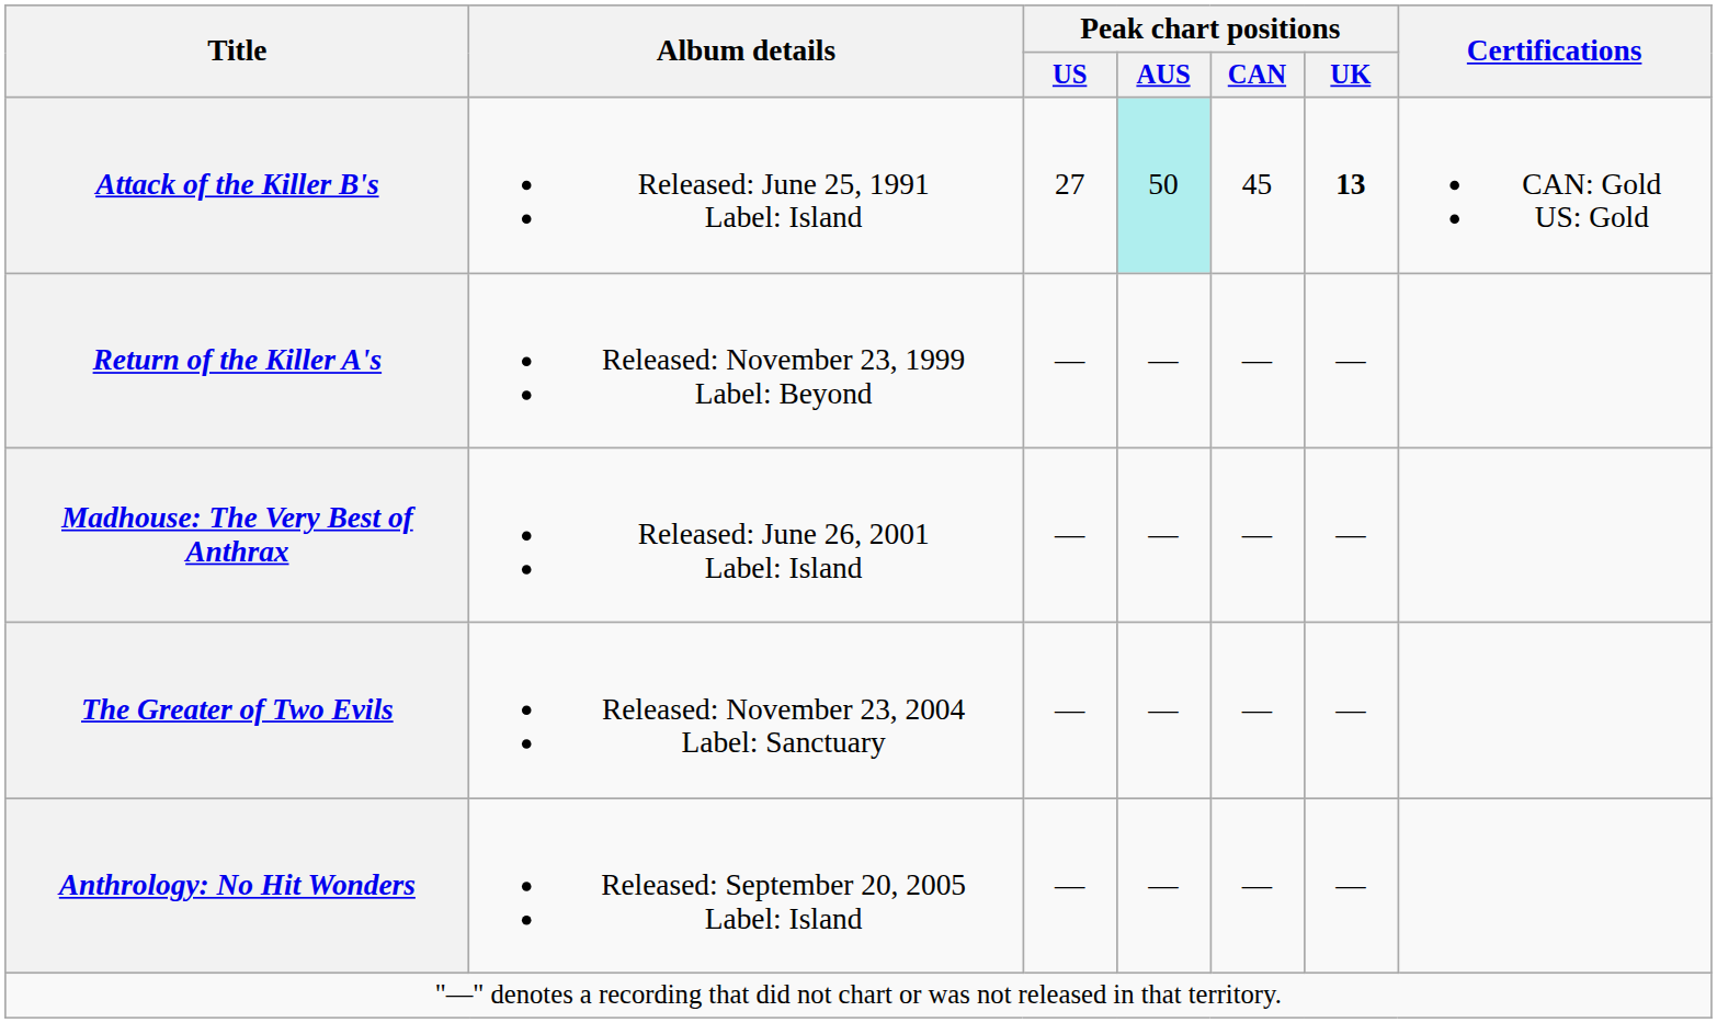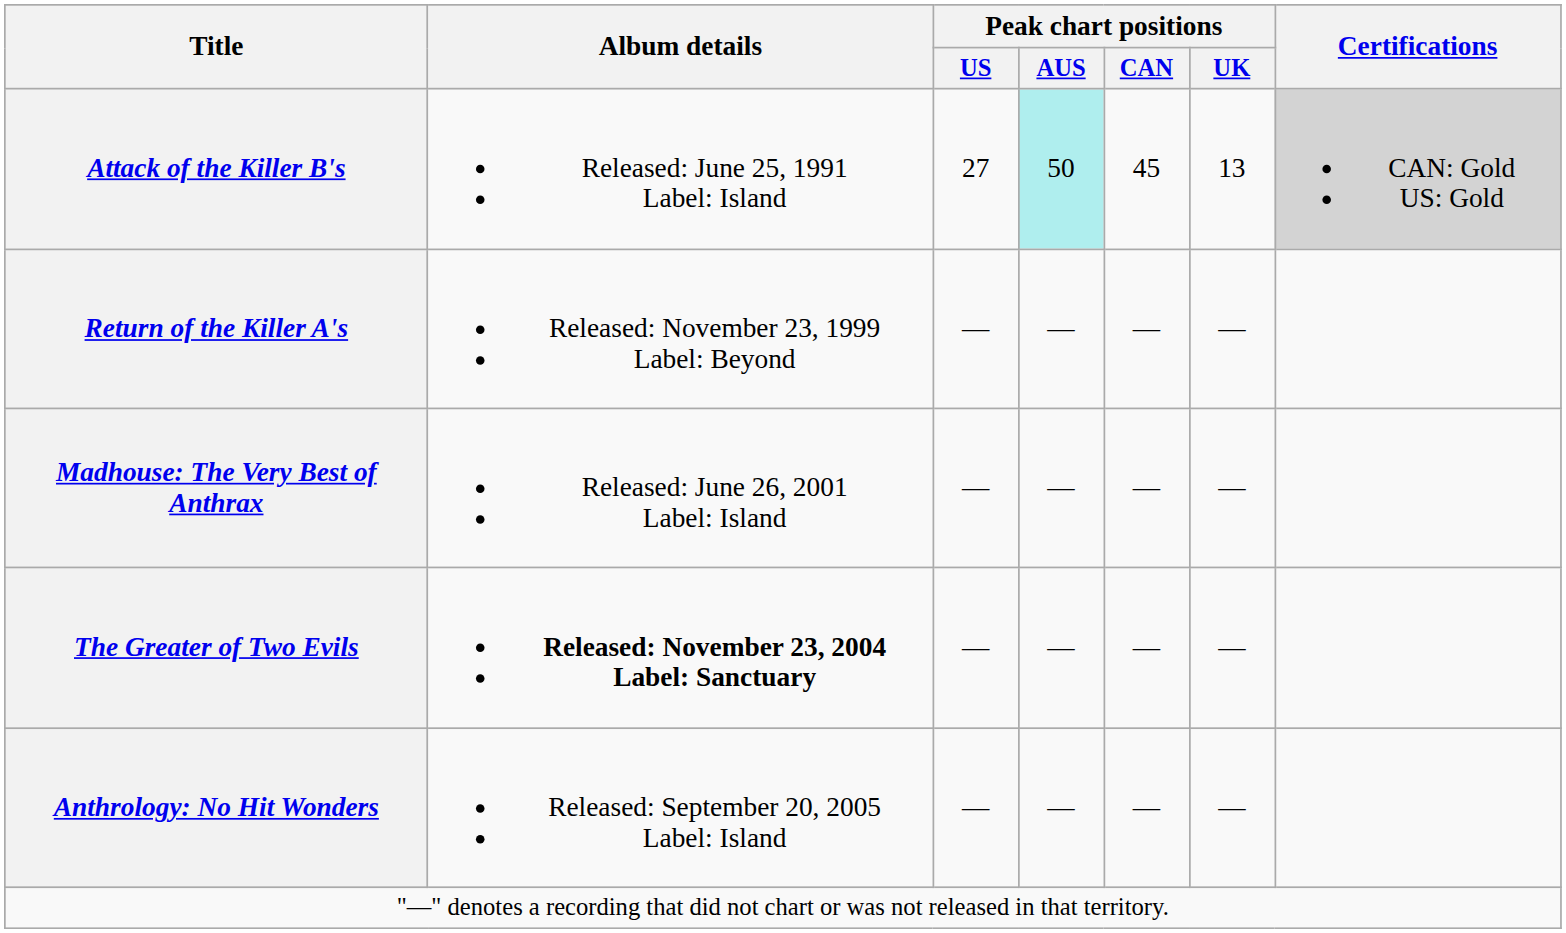Attack of the Killer B's | Peak chart positions / UK: bold -> normal
Attack of the Killer B's | Certifications: no background -> lightgrey background
The Greater of Two Evils | Album details: normal -> bold
